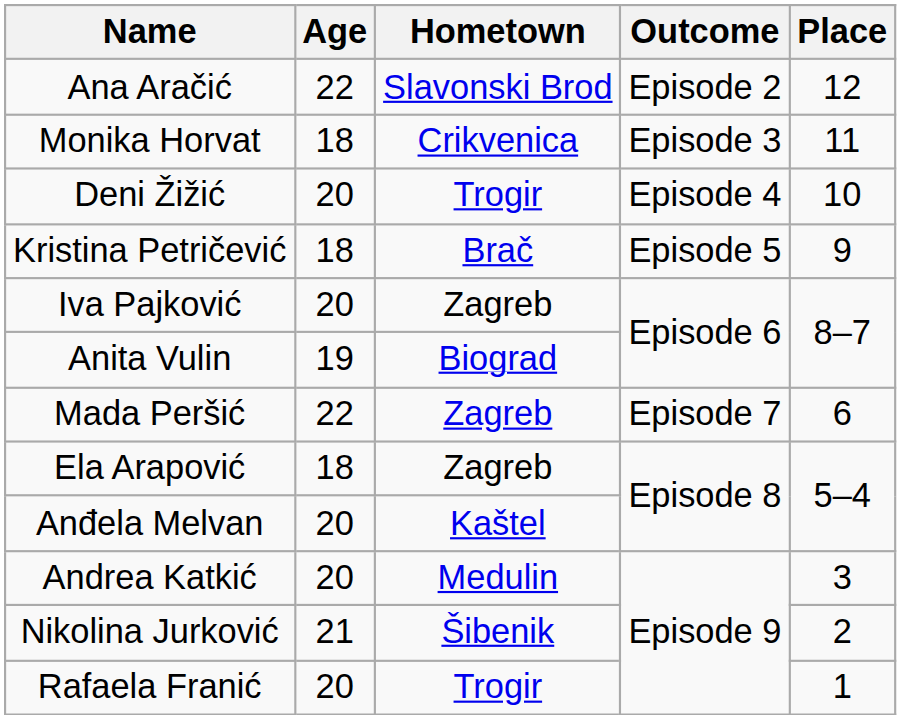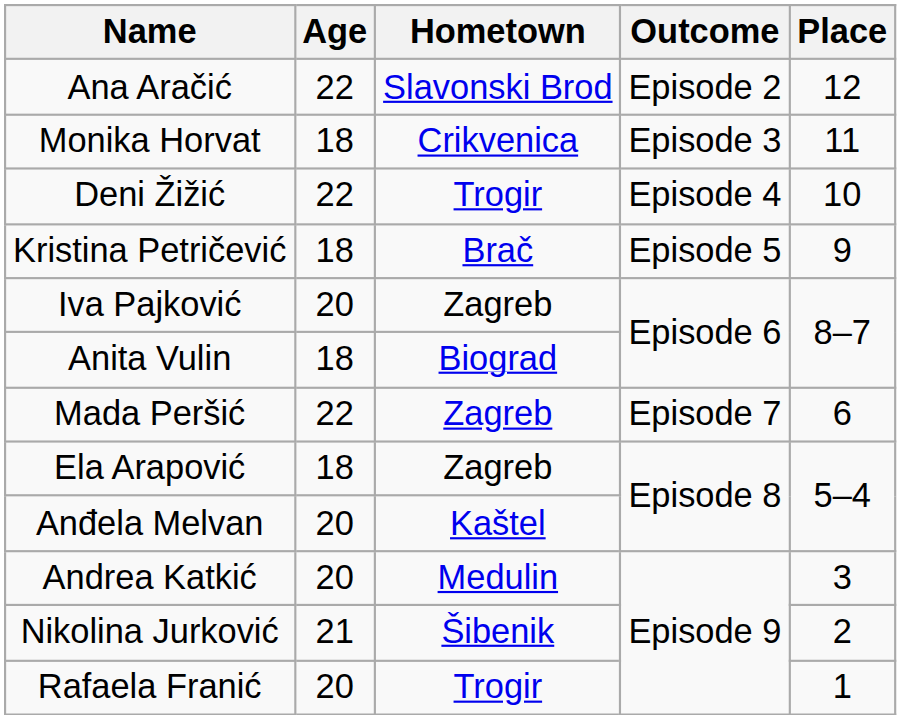Deni Žižić | Age: 20 -> 22
Anita Vulin | Age: 19 -> 18
